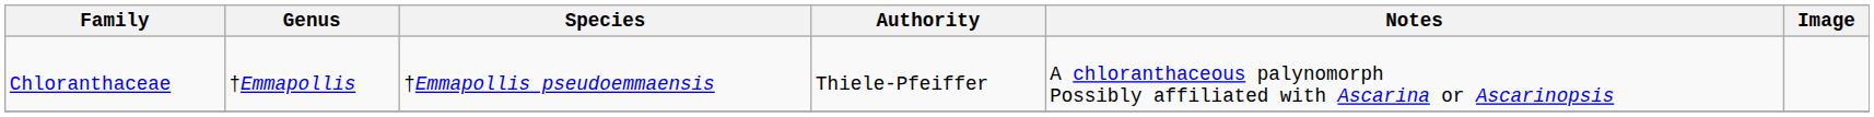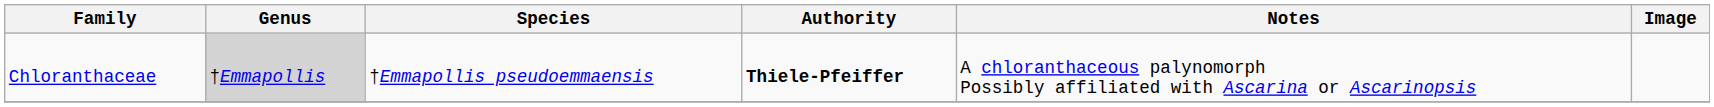Chloranthaceae | Genus: no background -> lightgrey background
Chloranthaceae | Authority: normal -> bold
